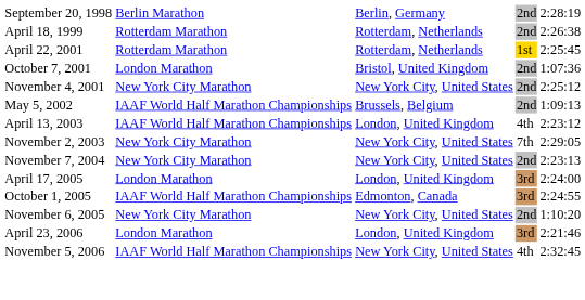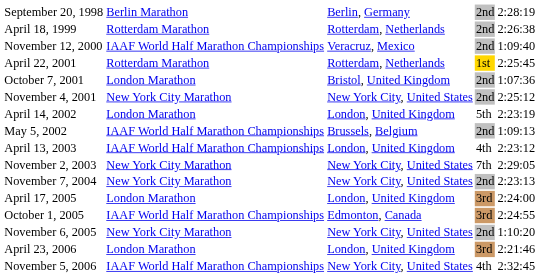+ row: November 12, 2000 | IAAF World Half Marathon Championships | Veracruz, Mexico | 2nd | 1:09:40
+ row: April 14, 2002 | London Marathon | London, United Kingdom | 5th | 2:23:19
